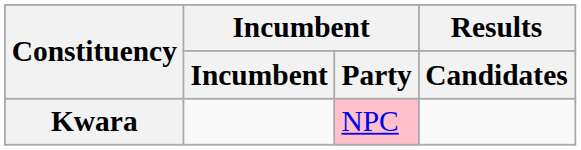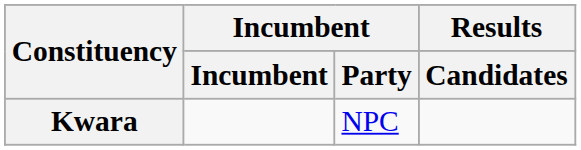Kwara | Incumbent / Party: pink background -> no background
